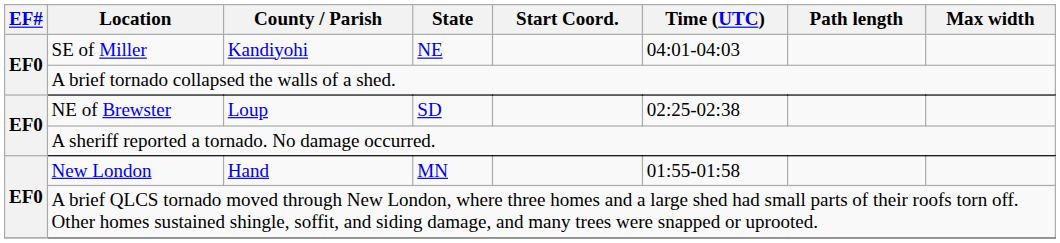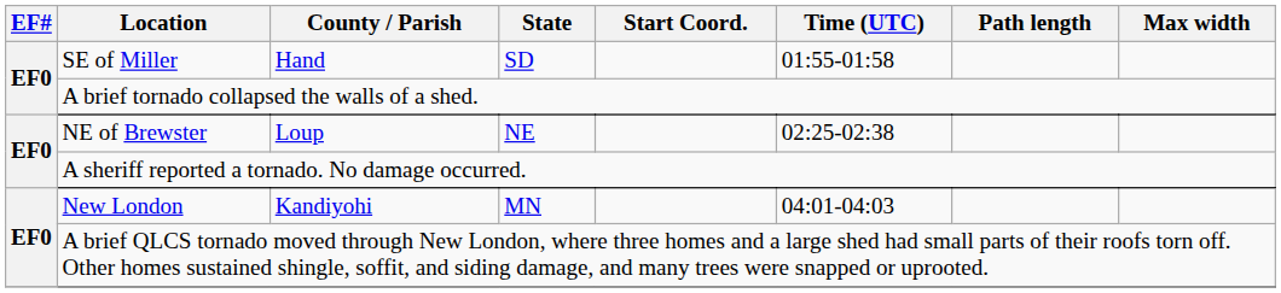SE of Miller | County / Parish: Kandiyohi -> Hand
SE of Miller | State: NE -> SD
SE of Miller | Time (UTC): 04:01-04:03 -> 01:55-01:58
NE of Brewster | State: SD -> NE
New London | County / Parish: Hand -> Kandiyohi
New London | Time (UTC): 01:55-01:58 -> 04:01-04:03
